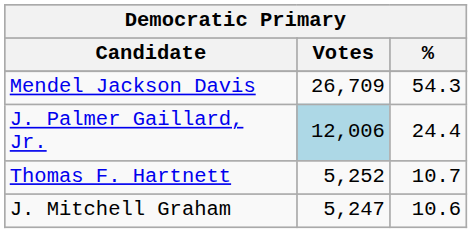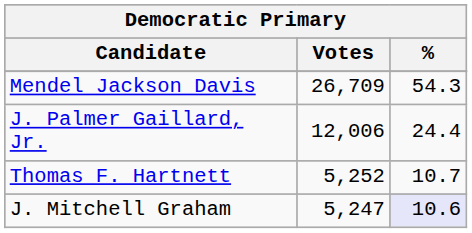J. Palmer Gaillard, Jr. | Votes: lightblue background -> no background
J. Mitchell Graham | %: no background -> lavender background
